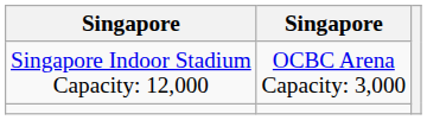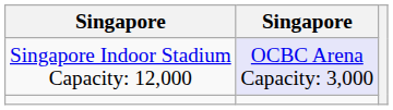Singapore Indoor Stadium Capacity: 12,000 | column 2: no background -> lavender background
